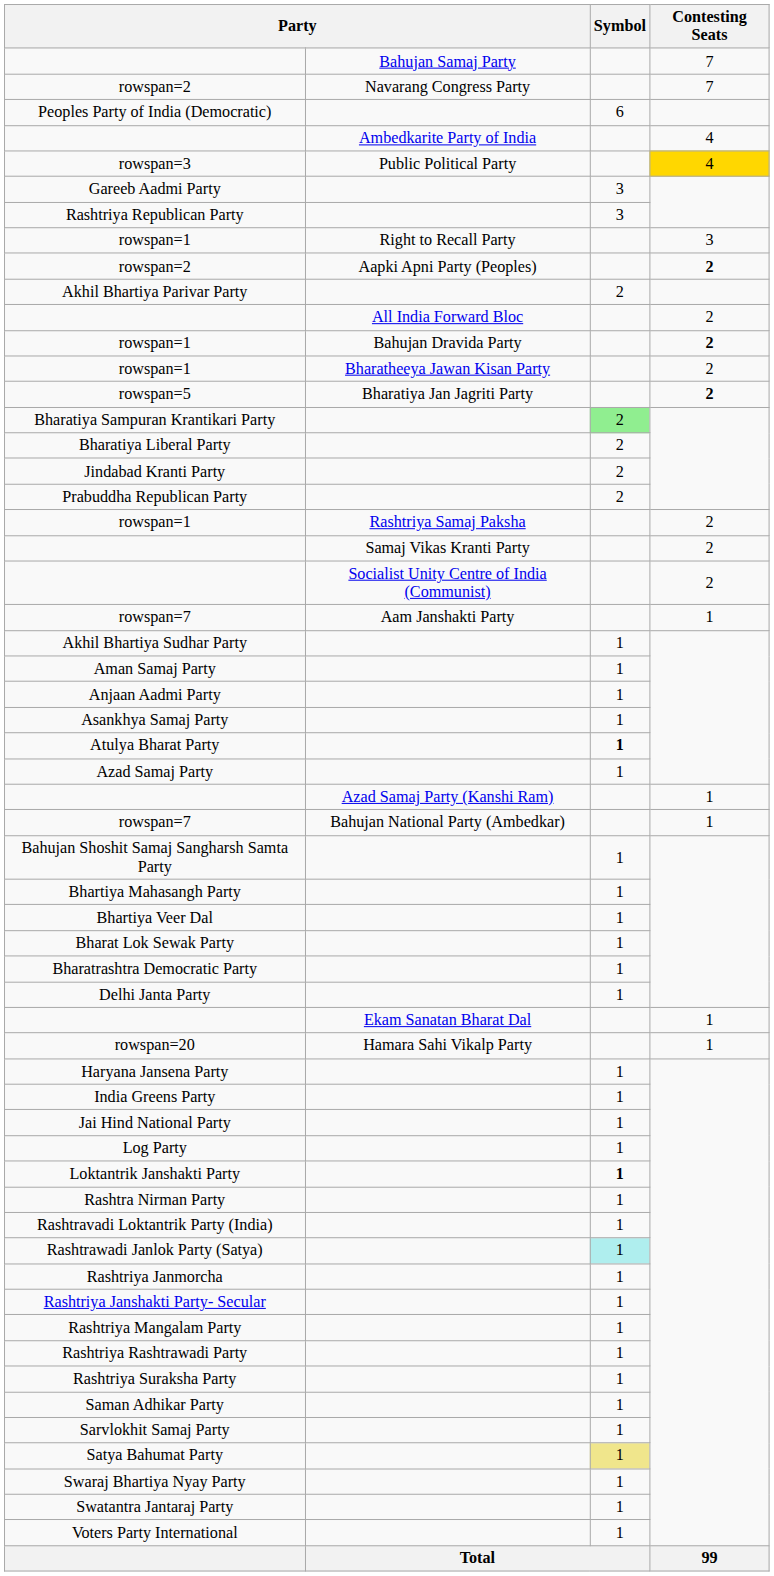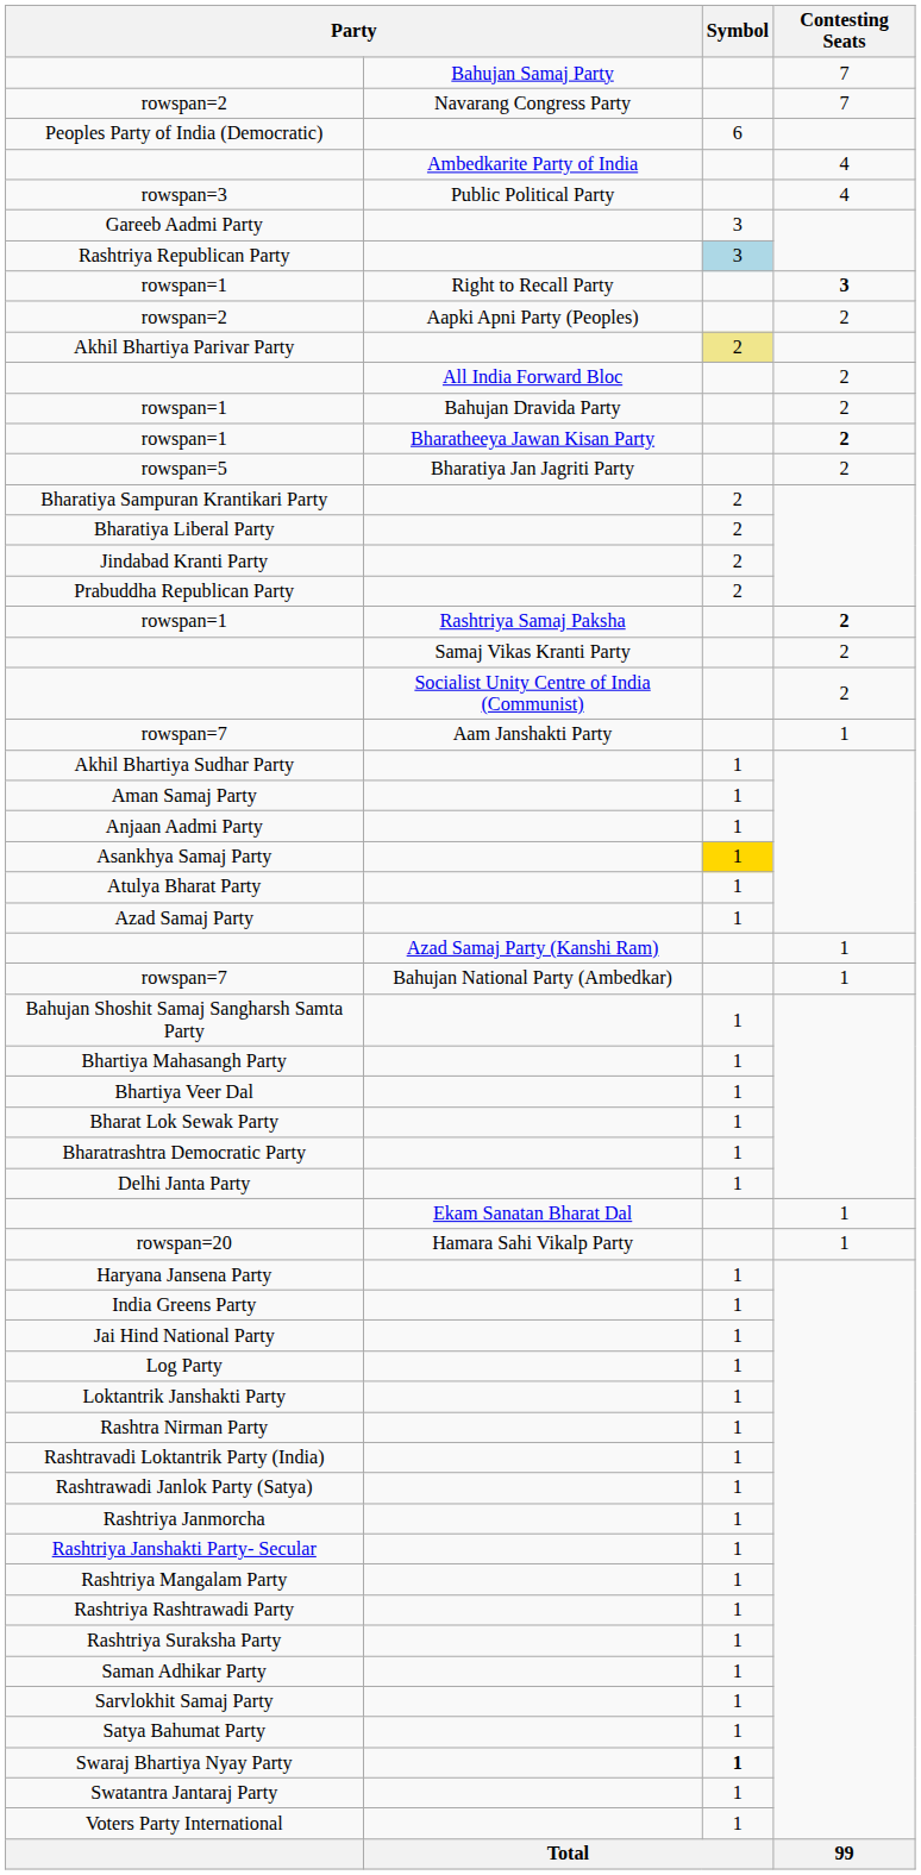rowspan=3 | Contesting Seats: gold background -> no background
Rashtriya Republican Party | Symbol: no background -> lightblue background
rowspan=1 / Right to Recall Party | Contesting Seats: normal -> bold
rowspan=2 / Aapki Apni Party (Peoples) | Contesting Seats: bold -> normal
Akhil Bhartiya Parivar Party | Symbol: no background -> khaki background
rowspan=1 / Bahujan Dravida Party | Contesting Seats: bold -> normal
rowspan=1 / Bharatheeya Jawan Kisan Party | Contesting Seats: normal -> bold
rowspan=5 | Contesting Seats: bold -> normal
Bharatiya Sampuran Krantikari Party | Symbol: lightgreen background -> no background
rowspan=1 / Rashtriya Samaj Paksha | Contesting Seats: normal -> bold
Asankhya Samaj Party | Symbol: no background -> gold background
Atulya Bharat Party | Symbol: bold -> normal
Loktantrik Janshakti Party | Symbol: bold -> normal
Rashtrawadi Janlok Party (Satya) | Symbol: paleturquoise background -> no background
Satya Bahumat Party | Symbol: khaki background -> no background
Swaraj Bhartiya Nyay Party | Symbol: normal -> bold
